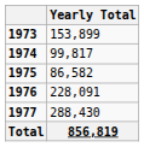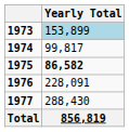1973 | Yearly Total: no background -> lightblue background
1975 | Yearly Total: normal -> bold
